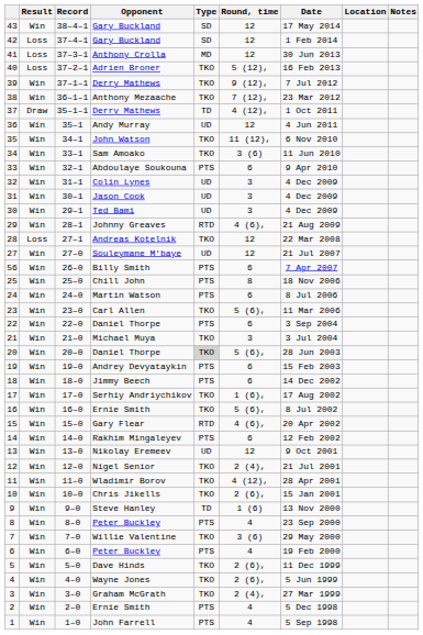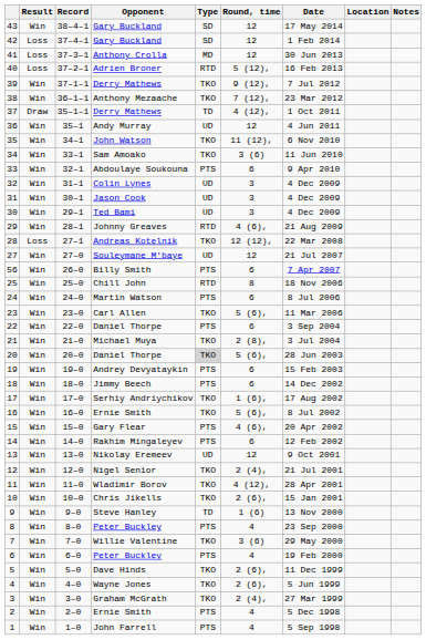40 | Type: TKO -> RTD
28 | Round, time: 12 -> 12 (12),
25 | Type: PTS -> RTD
21 | Round, time: 3 -> 2 (8),
15 | Type: RTD -> PTS
